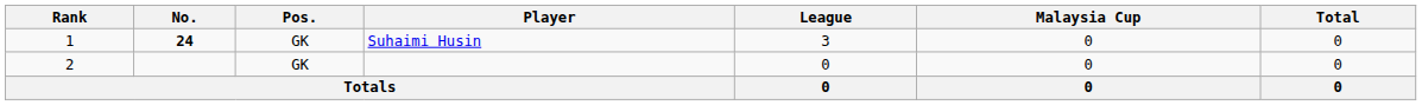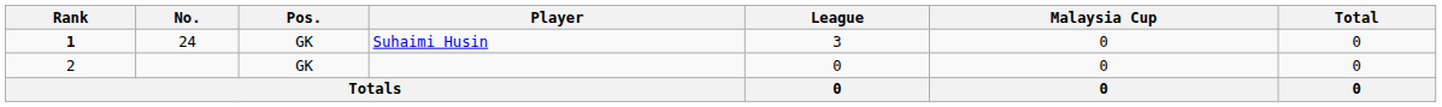Suhaimi Husin | Rank: normal -> bold
Suhaimi Husin | No.: bold -> normal
